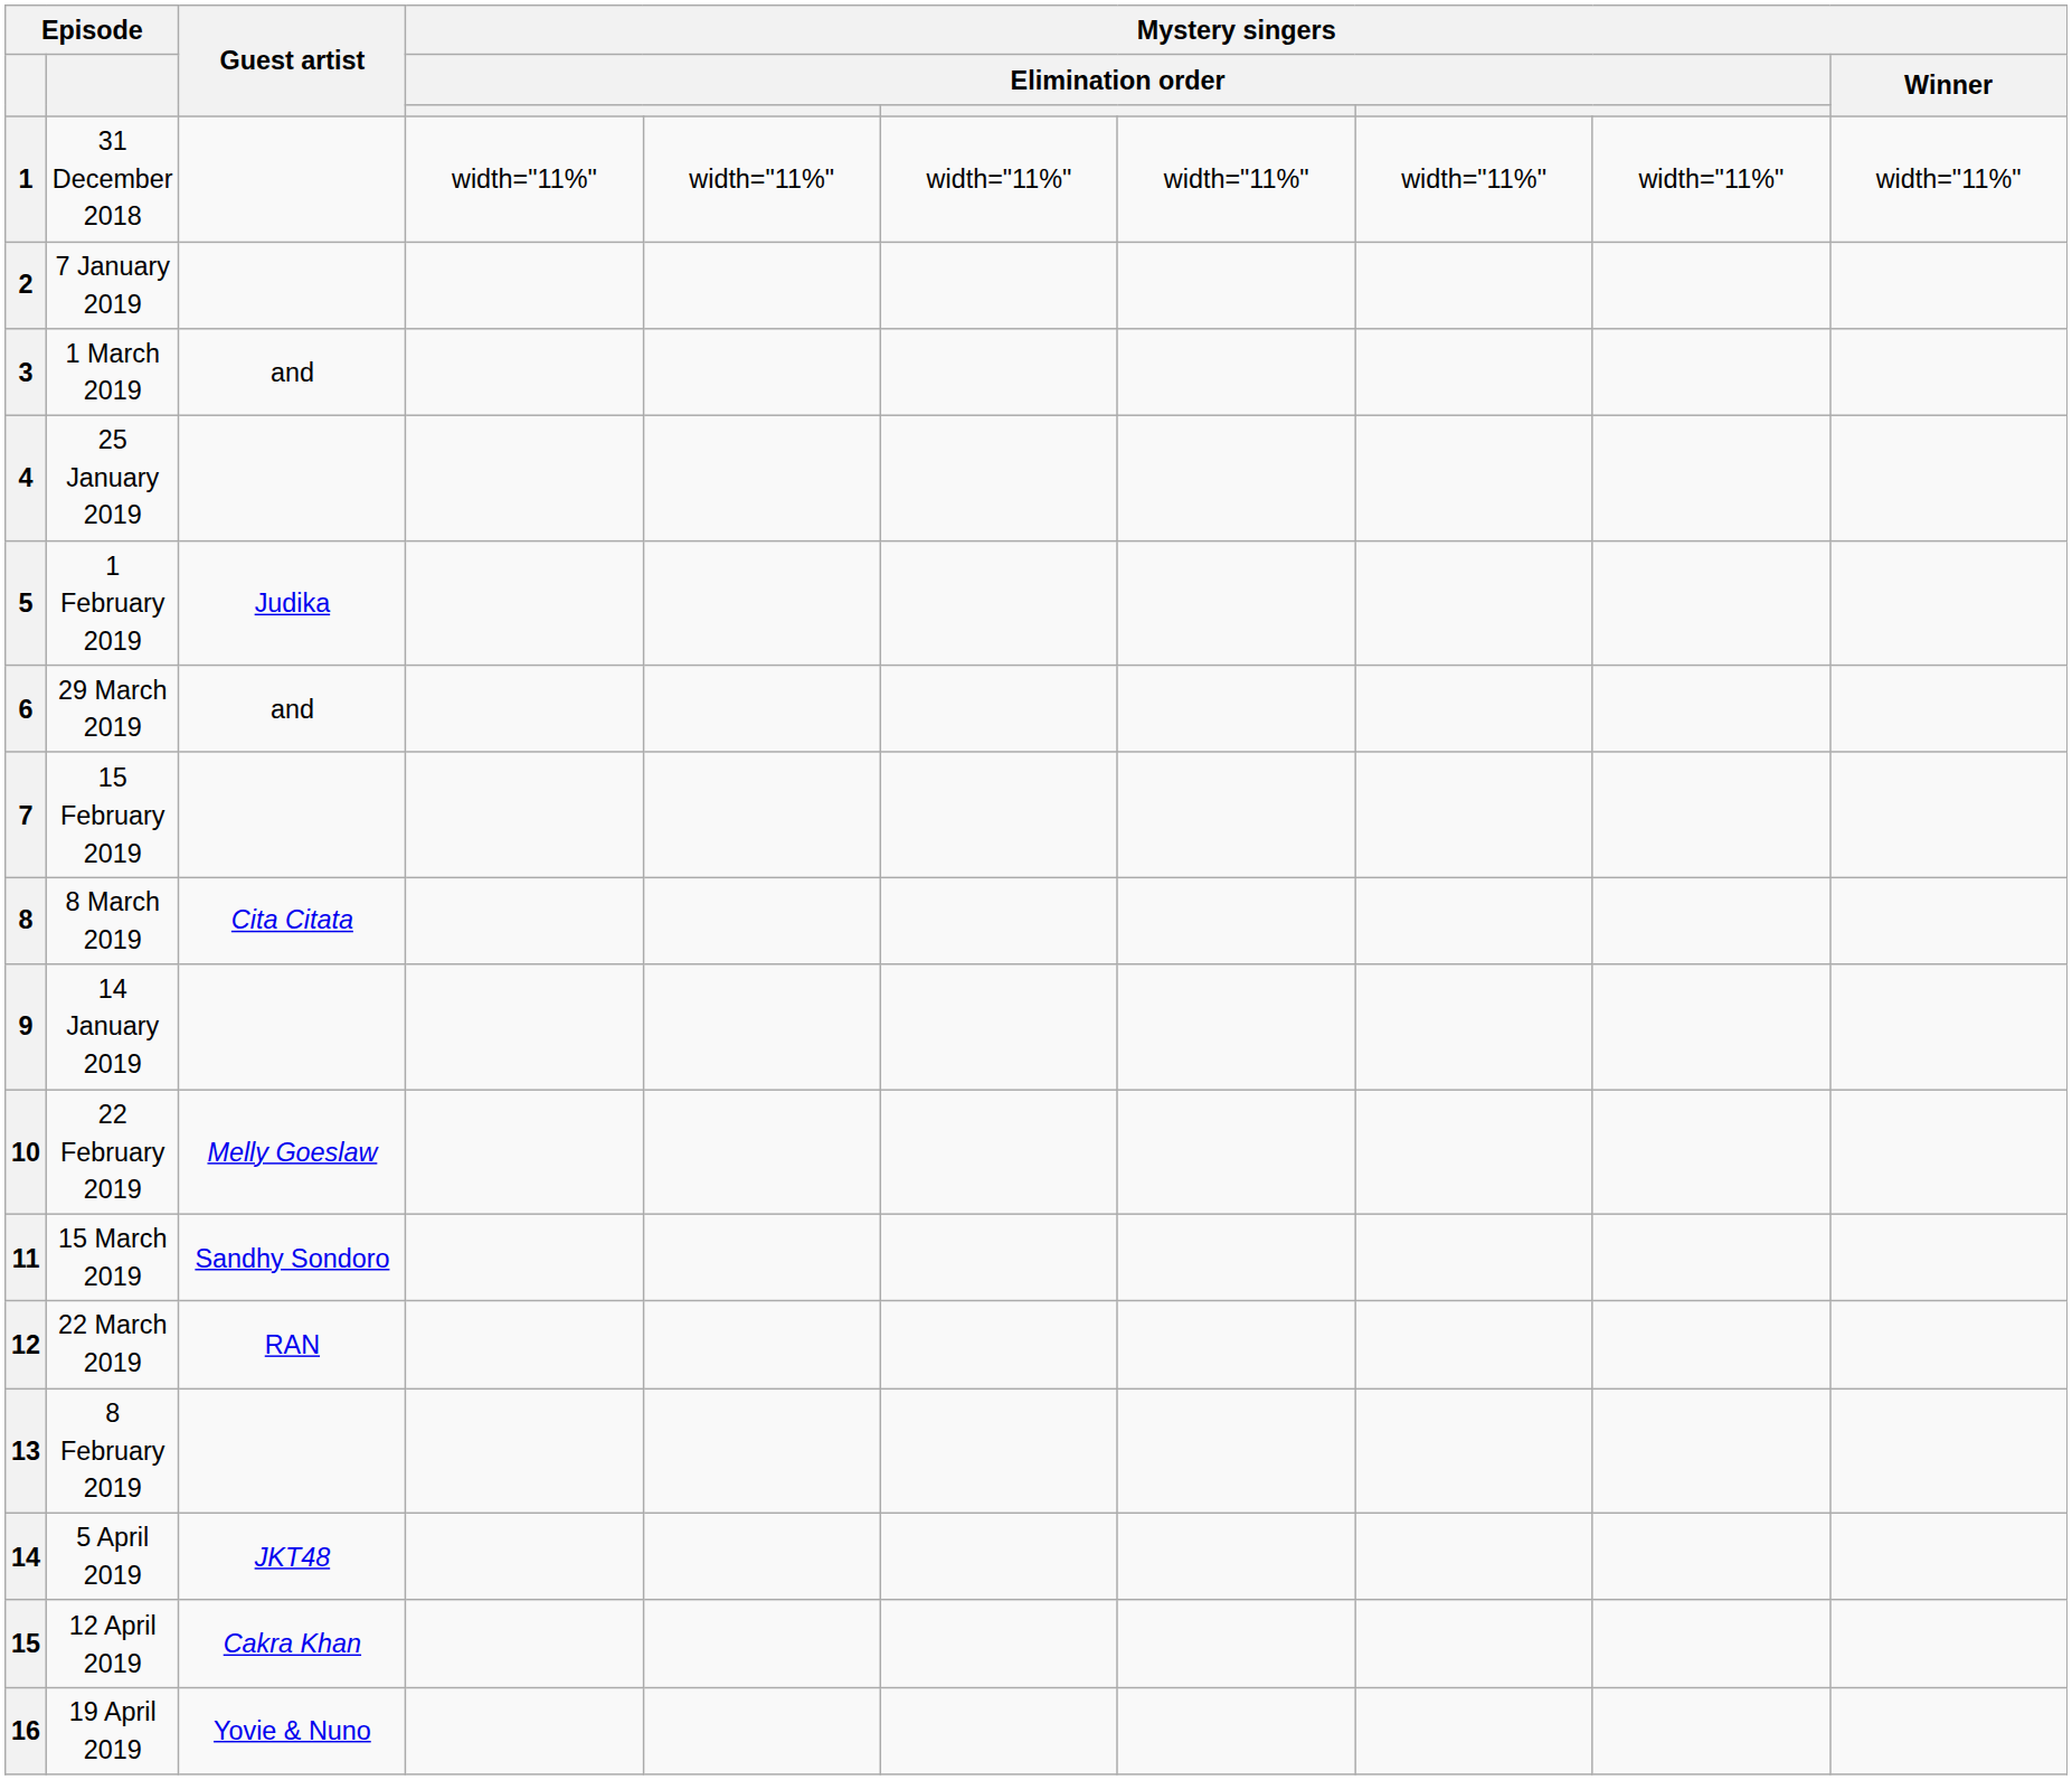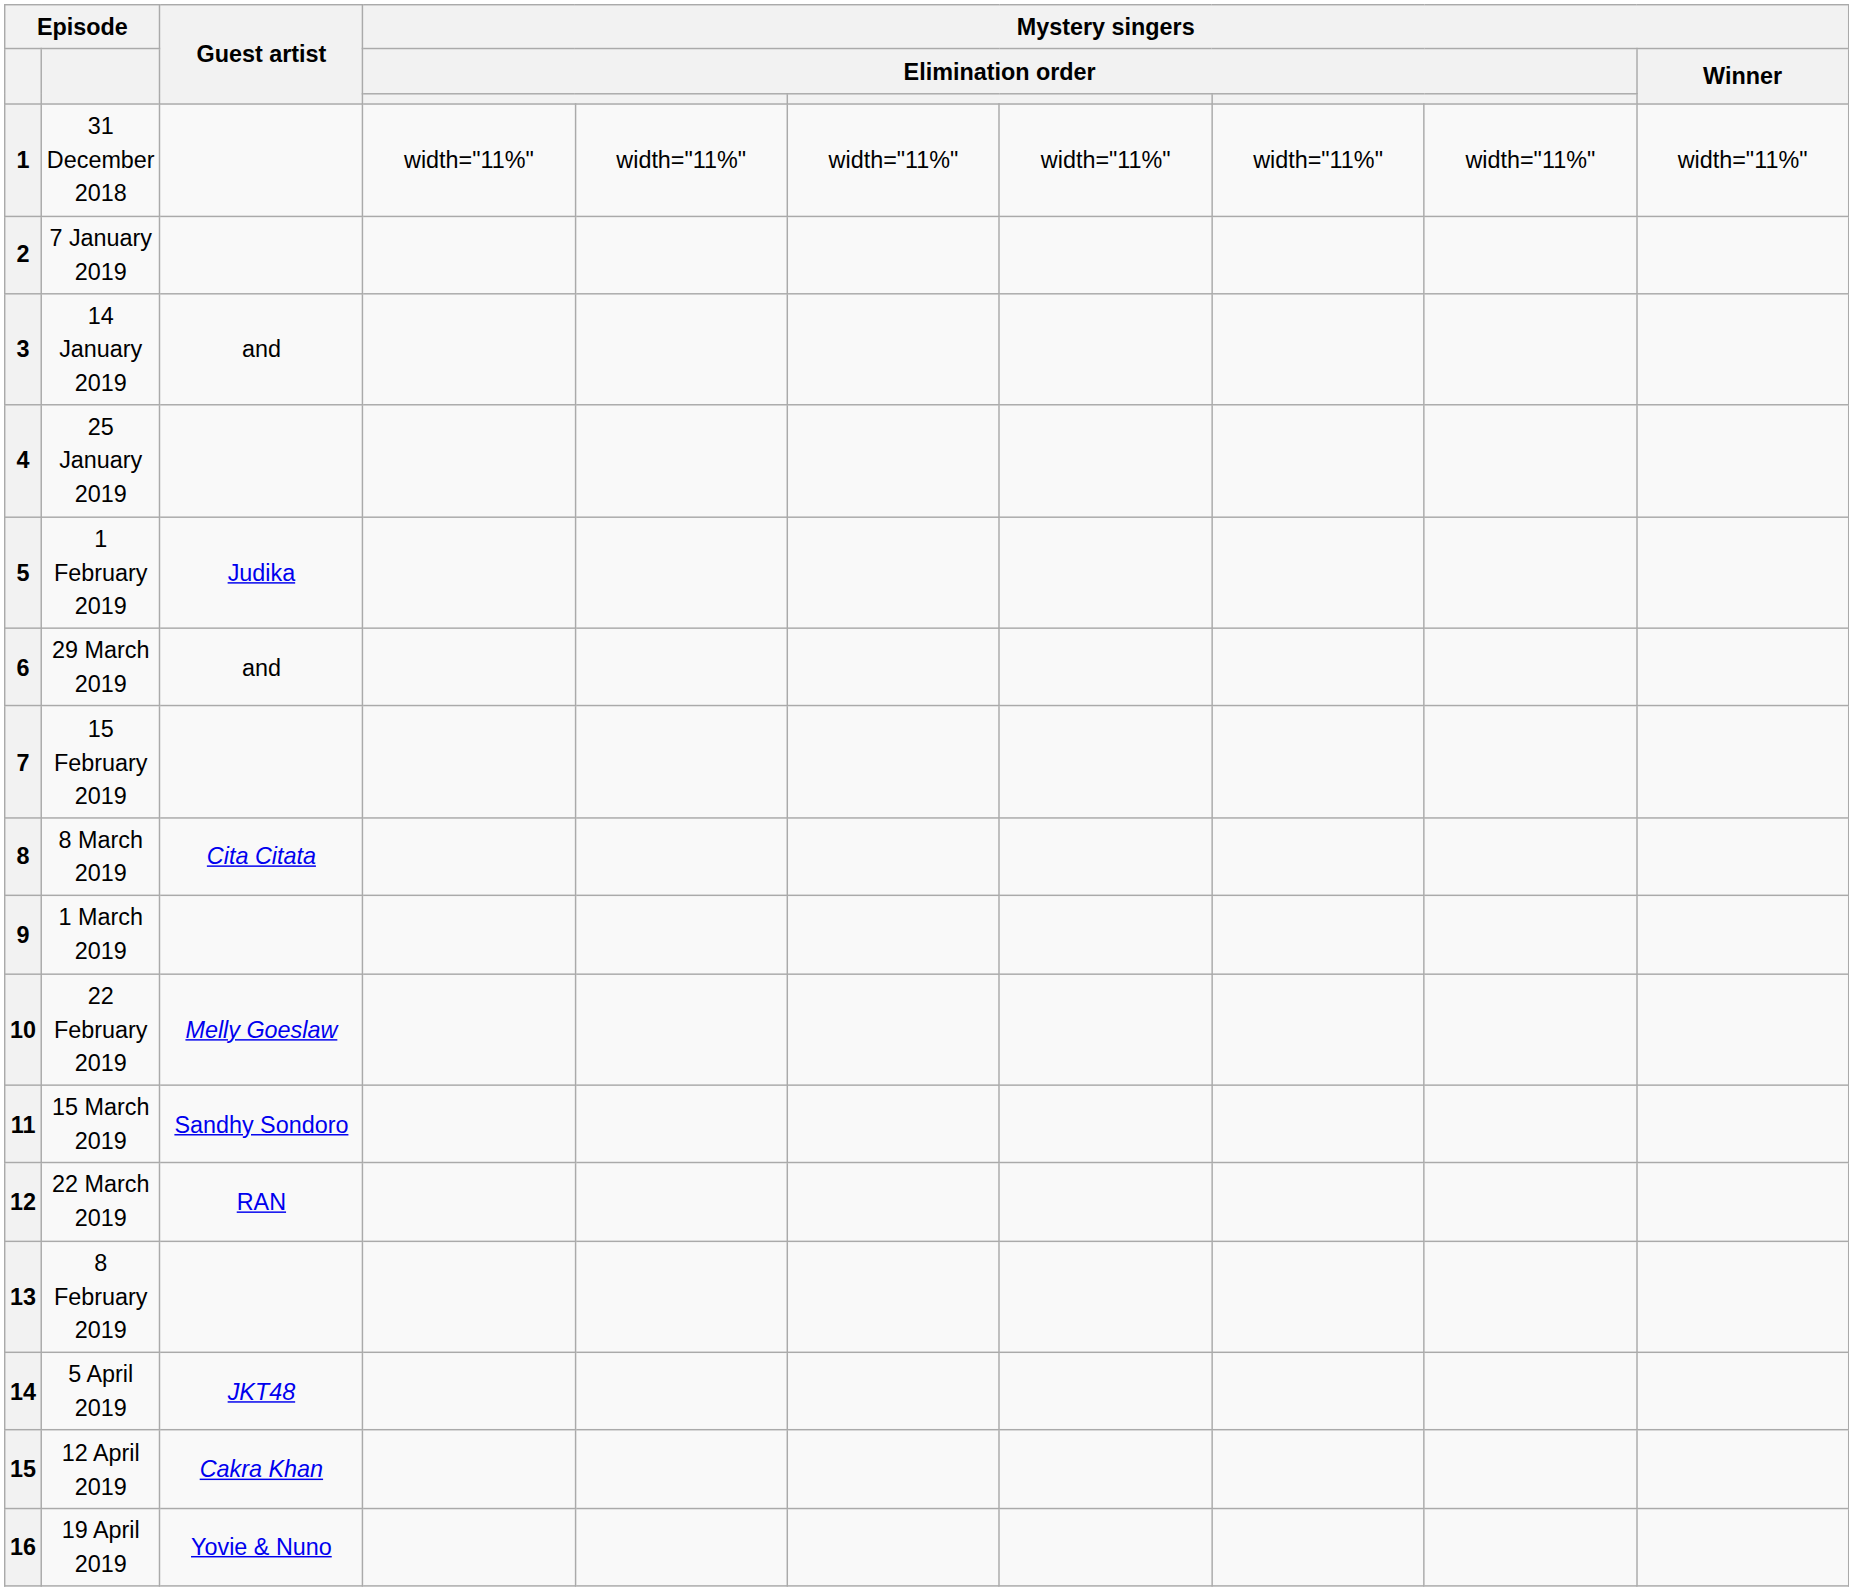3 | column 2: 1 March 2019 -> 14 January 2019
9 | column 2: 14 January 2019 -> 1 March 2019
